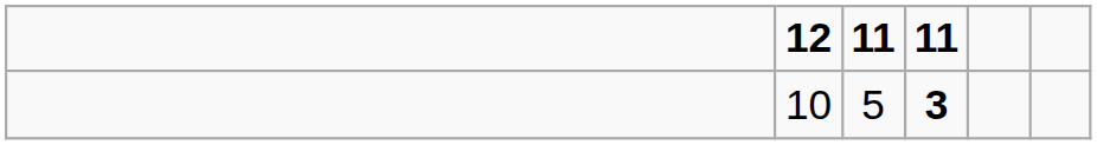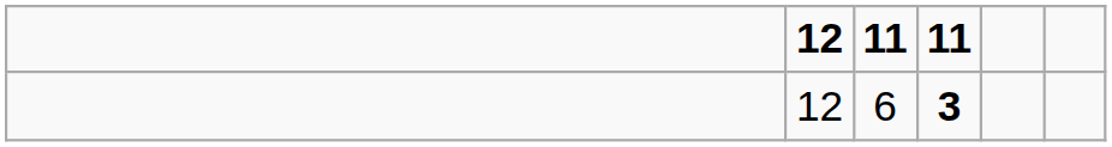row 2 | 12: 10 -> 12
row 2 | column 3: 5 -> 6
